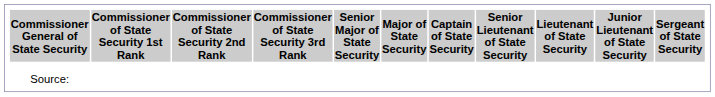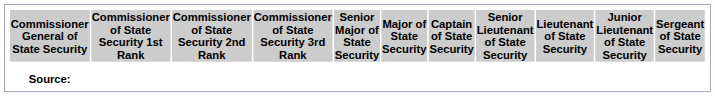Source: | Commissioner General of State Security: normal -> bold
